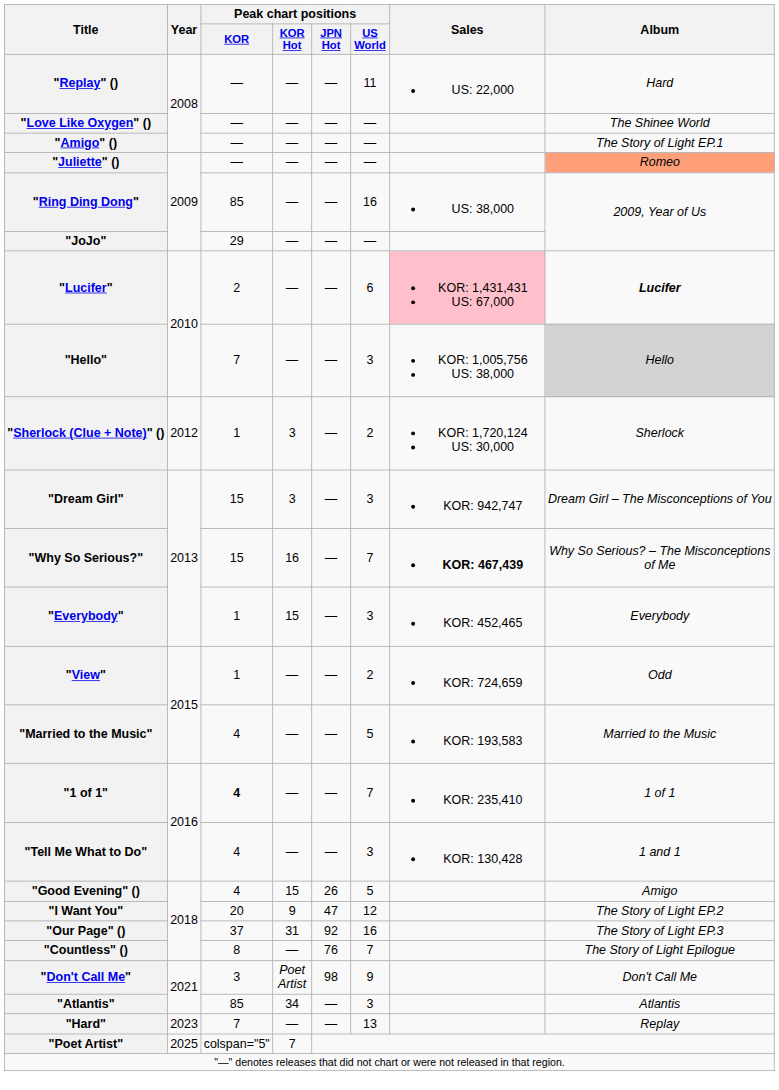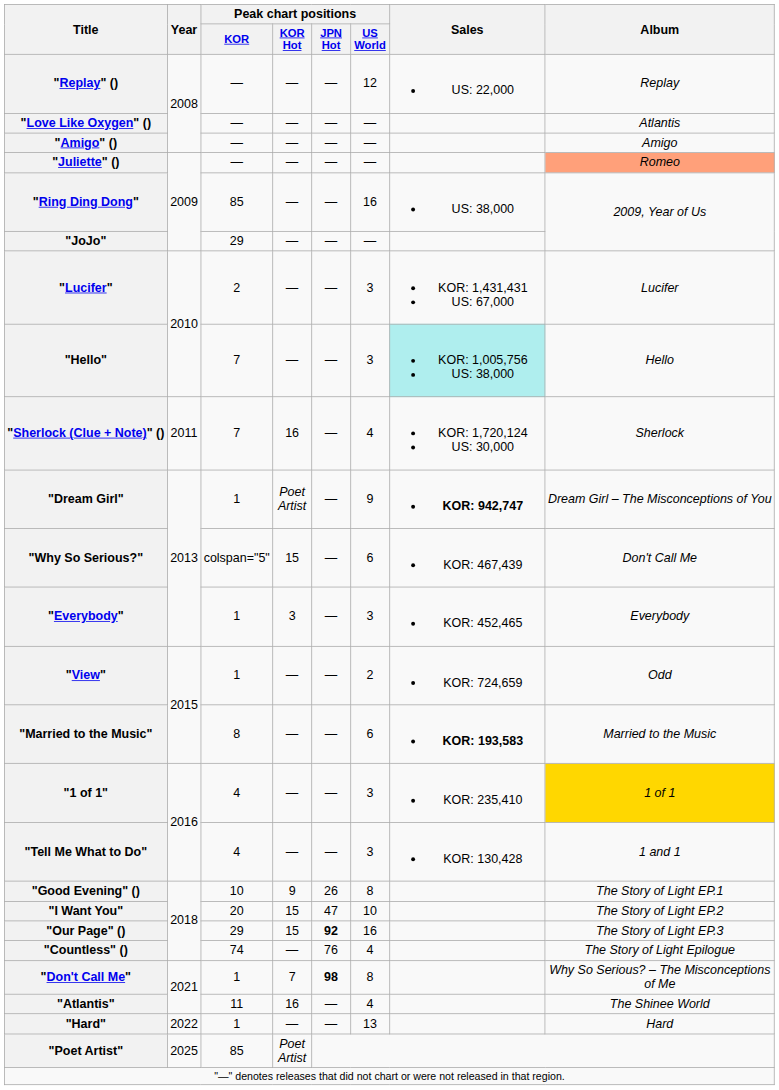"Replay" () | Peak chart positions / US World: 11 -> 12
"Replay" () | Album: Hard -> Replay
"Love Like Oxygen" () | Album: The Shinee World -> Atlantis
"Amigo" () | Album: The Story of Light EP.1 -> Amigo
"Lucifer" | Peak chart positions / US World: 6 -> 3
"Lucifer" | Sales: pink background -> no background
"Lucifer" | Album: bold -> normal
"Hello" | Sales: no background -> paleturquoise background
"Hello" | Album: lightgrey background -> no background
"Sherlock (Clue + Note)" () | Year: 2012 -> 2011
"Sherlock (Clue + Note)" () | Peak chart positions / KOR: 1 -> 7
"Sherlock (Clue + Note)" () | Peak chart positions / KOR Hot: 3 -> 16
"Sherlock (Clue + Note)" () | Peak chart positions / US World: 2 -> 4
"Dream Girl" | Peak chart positions / KOR: 15 -> 1
"Dream Girl" | Peak chart positions / KOR Hot: 3 -> Poet Artist
"Dream Girl" | Peak chart positions / US World: 3 -> 9
"Dream Girl" | Sales: normal -> bold
"Why So Serious?" | Peak chart positions / KOR: 15 -> colspan="5"
"Why So Serious?" | Peak chart positions / KOR Hot: 16 -> 15
"Why So Serious?" | Peak chart positions / US World: 7 -> 6
"Why So Serious?" | Sales: bold -> normal
"Why So Serious?" | Album: Why So Serious? – The Misconceptions of Me -> Don't Call Me
"Everybody" | Peak chart positions / KOR Hot: 15 -> 3
"Married to the Music" | Peak chart positions / KOR: 4 -> 8
"Married to the Music" | Peak chart positions / US World: 5 -> 6
"Married to the Music" | Sales: normal -> bold
"1 of 1" | Peak chart positions / KOR: bold -> normal
"1 of 1" | Peak chart positions / US World: 7 -> 3
"1 of 1" | Album: no background -> gold background
"Good Evening" () | Peak chart positions / KOR: 4 -> 10
"Good Evening" () | Peak chart positions / KOR Hot: 15 -> 9
"Good Evening" () | Peak chart positions / US World: 5 -> 8
"Good Evening" () | Album: Amigo -> The Story of Light EP.1
"I Want You" | Peak chart positions / KOR Hot: 9 -> 15
"I Want You" | Peak chart positions / US World: 12 -> 10
"Our Page" () | Peak chart positions / KOR: 37 -> 29
"Our Page" () | Peak chart positions / KOR Hot: 31 -> 15
"Our Page" () | Peak chart positions / JPN Hot: normal -> bold
"Countless" () | Peak chart positions / KOR: 8 -> 74
"Countless" () | Peak chart positions / US World: 7 -> 4
"Don't Call Me" | Peak chart positions / KOR: 3 -> 1
"Don't Call Me" | Peak chart positions / KOR Hot: Poet Artist -> 7
"Don't Call Me" | Peak chart positions / JPN Hot: normal -> bold
"Don't Call Me" | Peak chart positions / US World: 9 -> 8
"Don't Call Me" | Album: Don't Call Me -> Why So Serious? – The Misconceptions of Me
"Atlantis" | Peak chart positions / KOR: 85 -> 11
"Atlantis" | Peak chart positions / KOR Hot: 34 -> 16
"Atlantis" | Peak chart positions / US World: 3 -> 4
"Atlantis" | Album: Atlantis -> The Shinee World
"Hard" | Year: 2023 -> 2022
"Hard" | Peak chart positions / KOR: 7 -> 1
"Hard" | Album: Replay -> Hard
"Poet Artist" | Peak chart positions / KOR: colspan="5" -> 85
"Poet Artist" | Peak chart positions / KOR Hot: 7 -> Poet Artist
